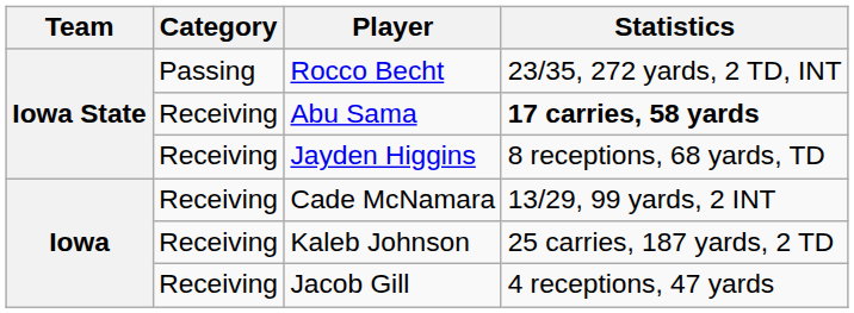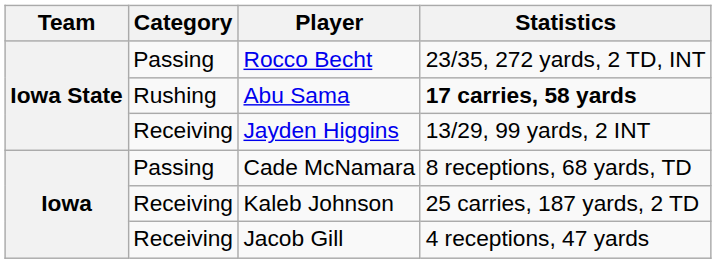Abu Sama | Category: Receiving -> Rushing
Jayden Higgins | Statistics: 8 receptions, 68 yards, TD -> 13/29, 99 yards, 2 INT
Cade McNamara | Category: Receiving -> Passing
Cade McNamara | Statistics: 13/29, 99 yards, 2 INT -> 8 receptions, 68 yards, TD
